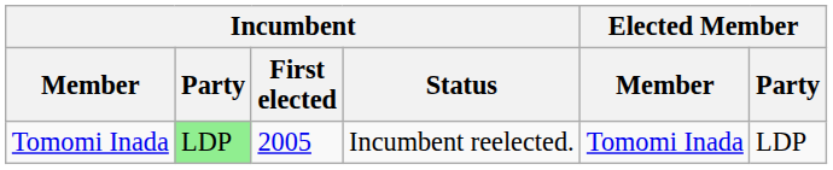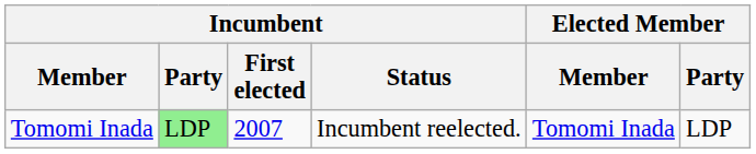row 3 | Incumbent / First elected: 2005 -> 2007
